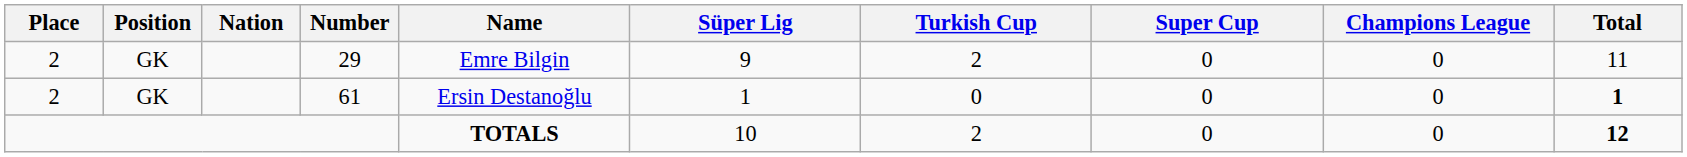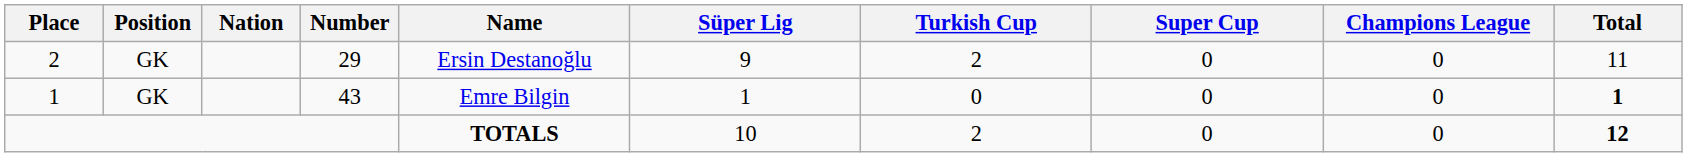row 2 | Name: Emre Bilgin -> Ersin Destanoğlu
row 3 | Place: 2 -> 1
row 3 | Number: 61 -> 43
row 3 | Name: Ersin Destanoğlu -> Emre Bilgin
